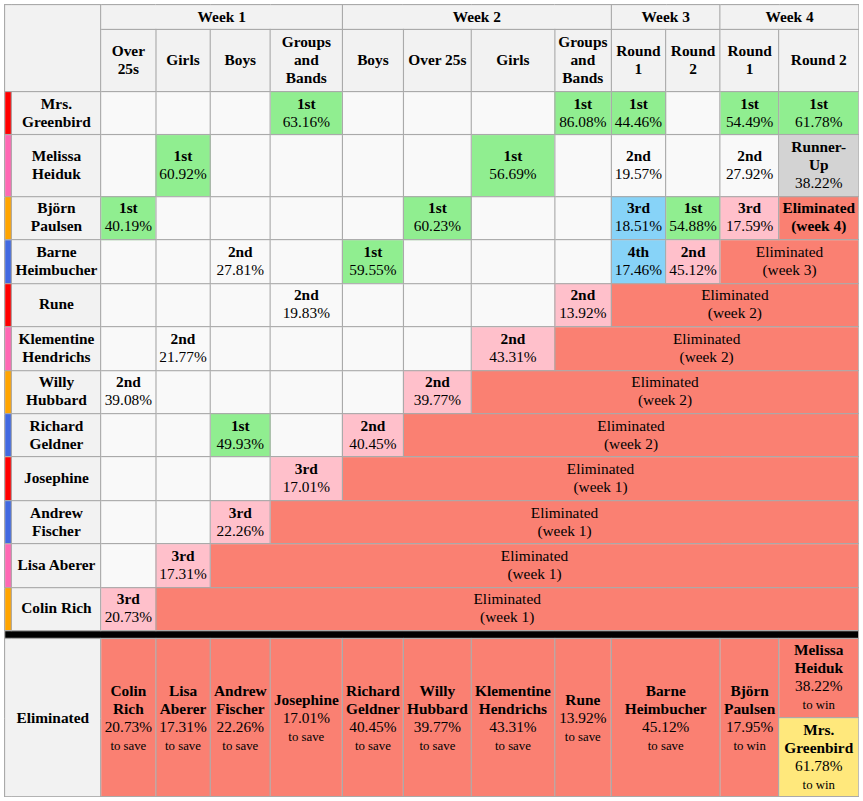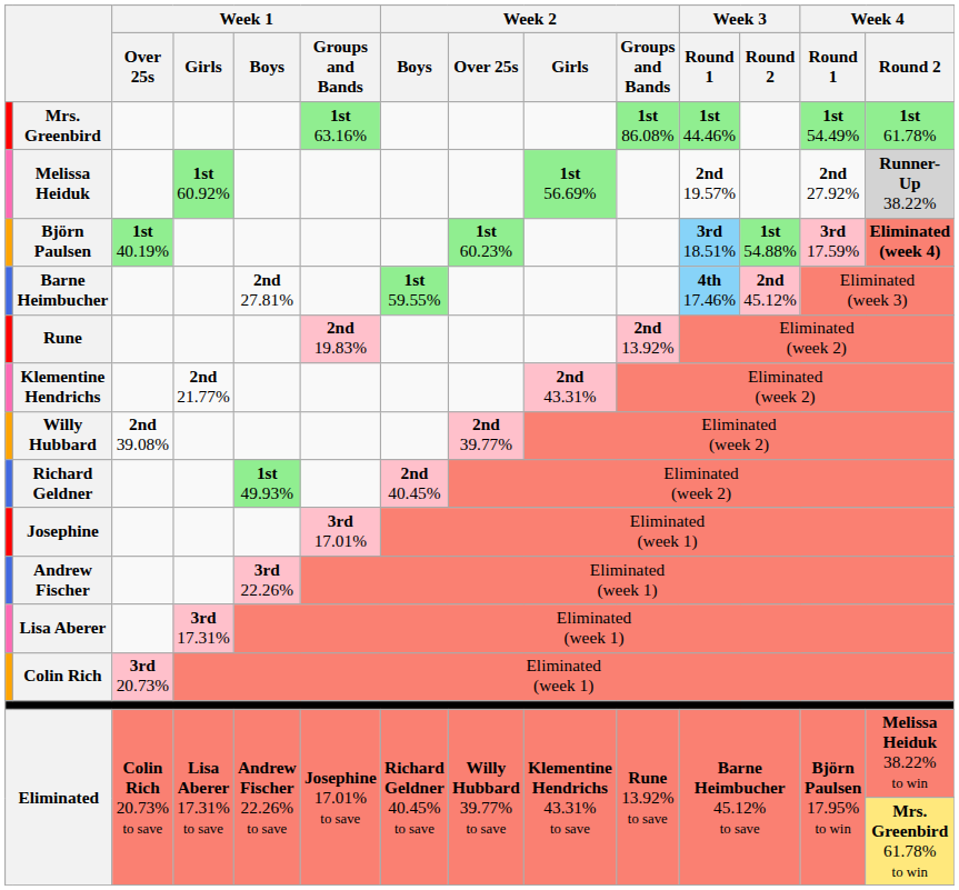Rune | Week 1 / Groups and Bands: no background -> pink background
